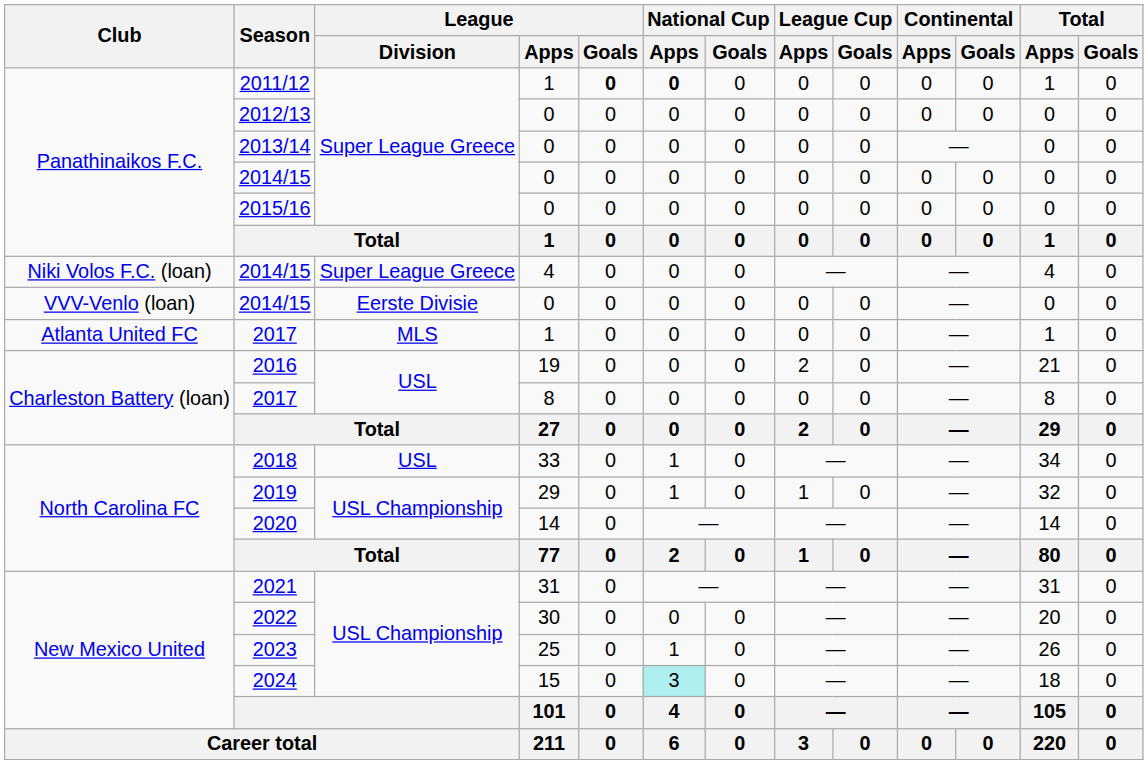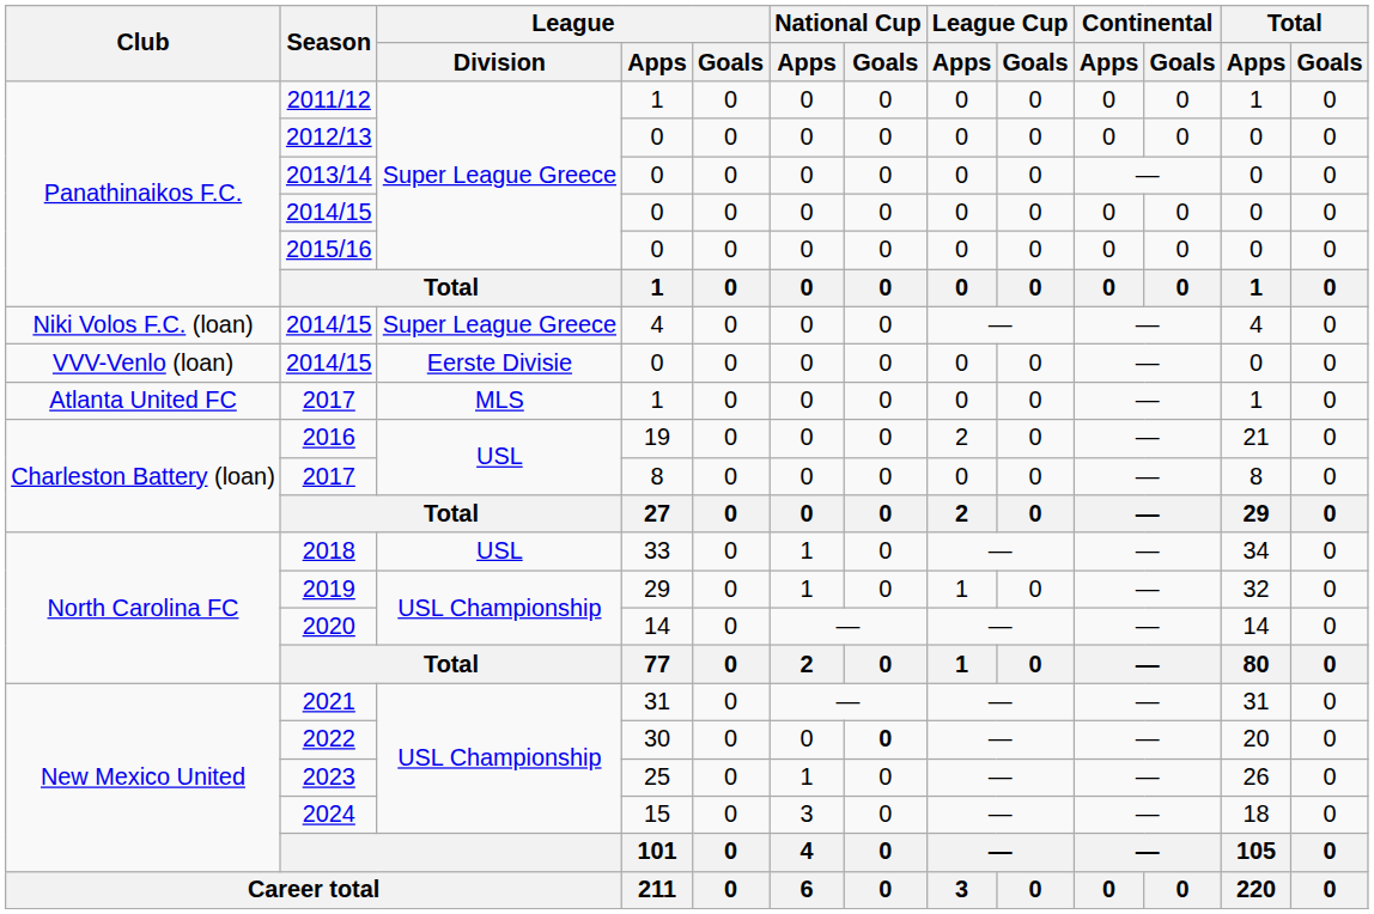2011/12 | League / Goals: bold -> normal
2011/12 | National Cup / Apps: bold -> normal
2022 | National Cup / Goals: normal -> bold
2024 | National Cup / Apps: paleturquoise background -> no background
